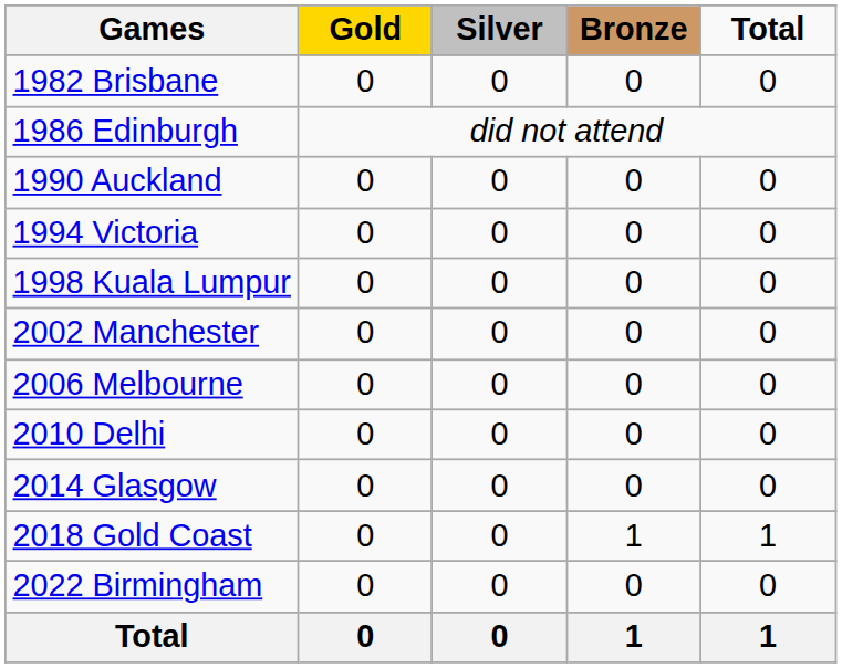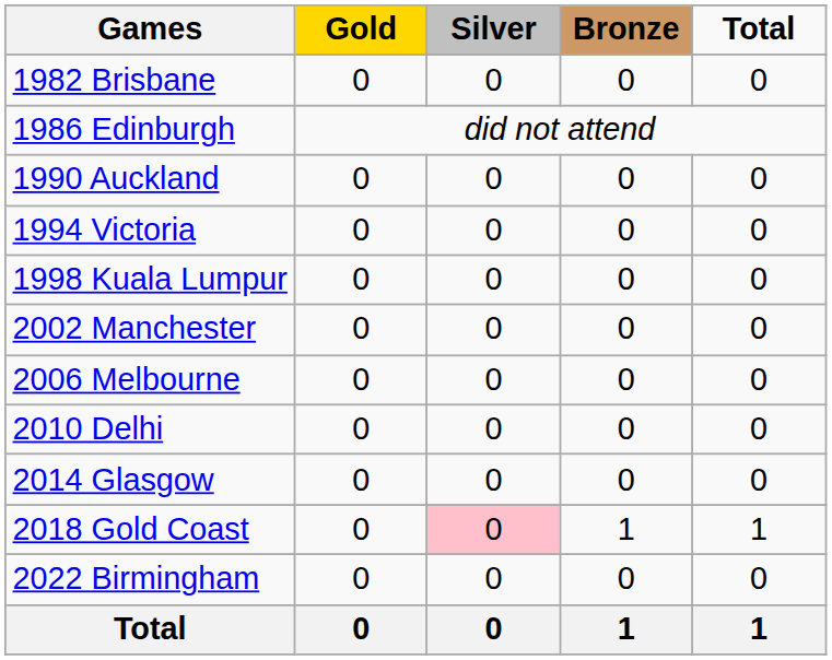2018 Gold Coast | Silver: no background -> pink background
